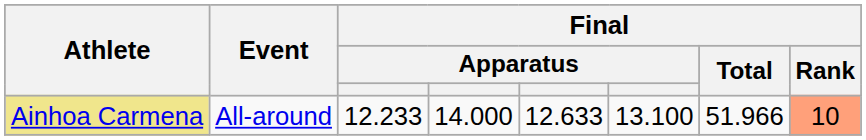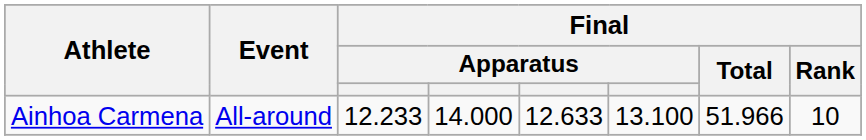row 4 | Athlete: khaki background -> no background
row 4 | Final / Rank: lightsalmon background -> no background
